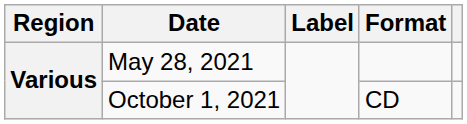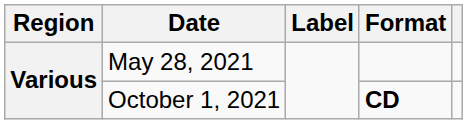October 1, 2021 | Format: normal -> bold
